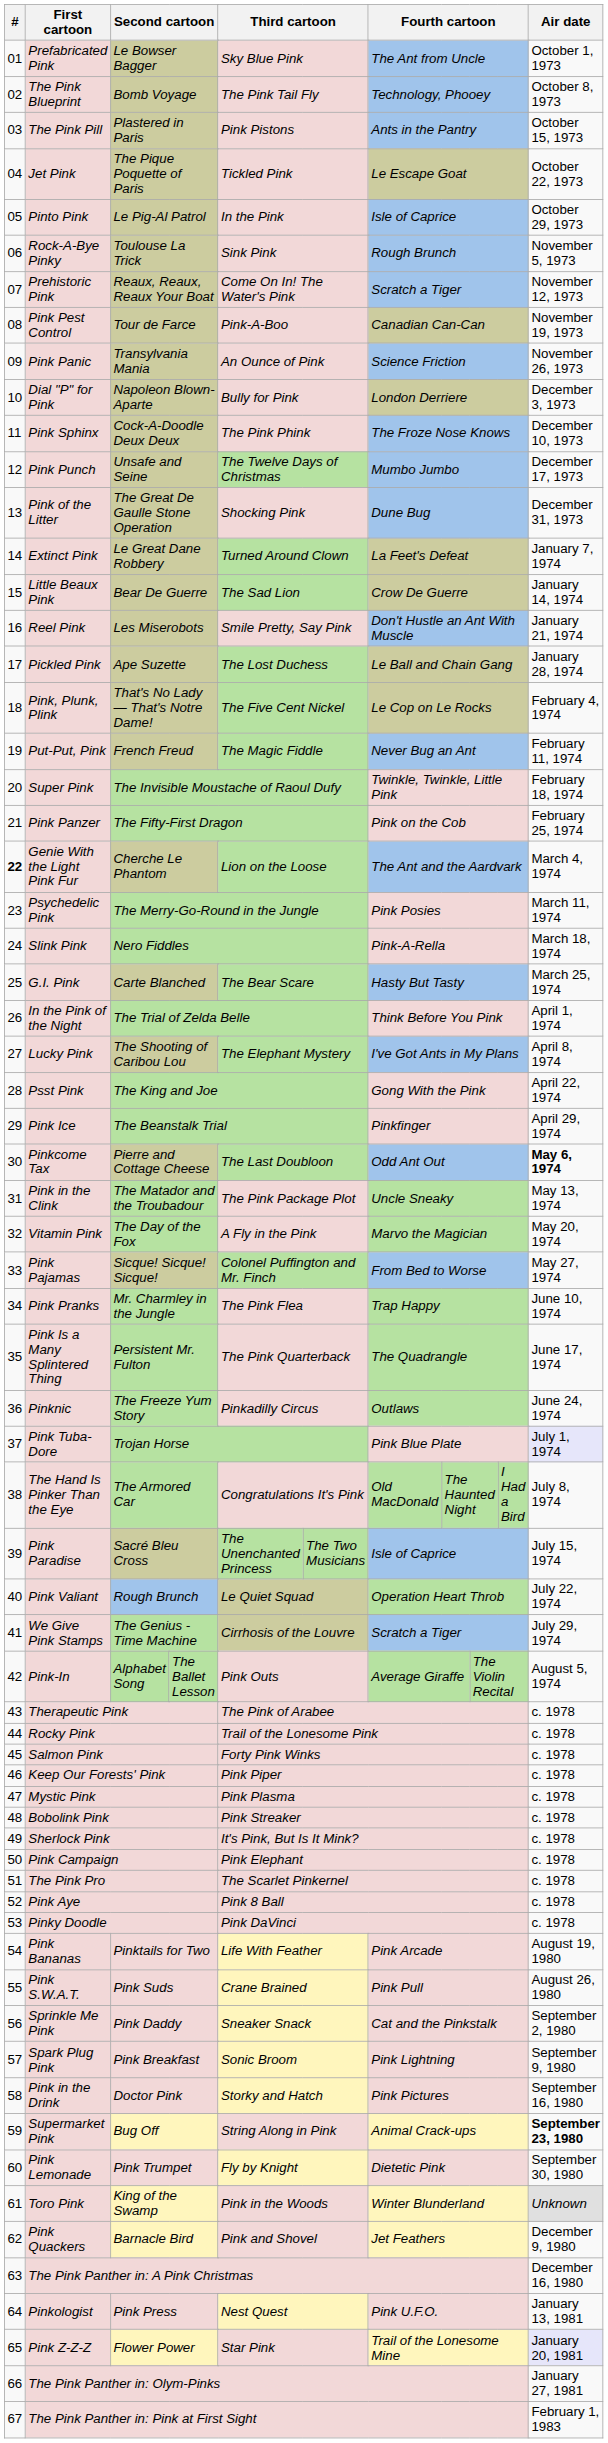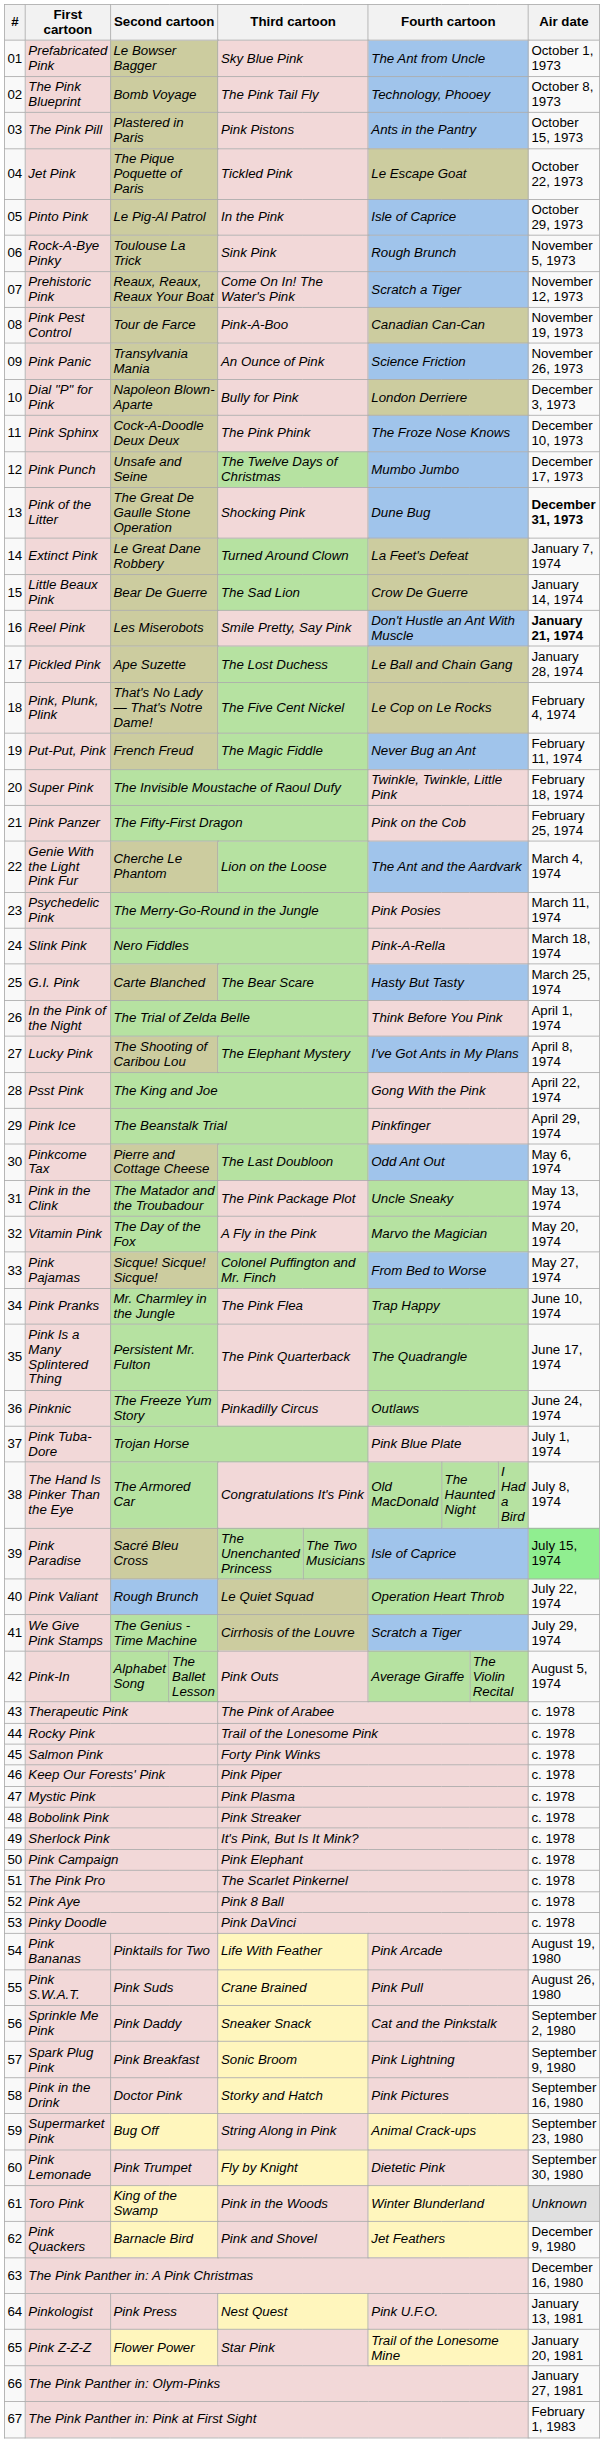Pink of the Litter | Air date: normal -> bold
Reel Pink | Air date: normal -> bold
Genie With the Light Pink Fur | #: bold -> normal
Pinkcome Tax | Air date: bold -> normal
Pink Tuba-Dore | Air date: lavender background -> no background
Pink Paradise | Air date: no background -> lightgreen background
Supermarket Pink | Air date: bold -> normal
Pink Z-Z-Z | Air date: lavender background -> no background
